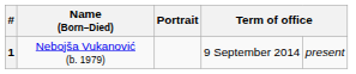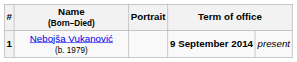1 | column 4: normal -> bold
